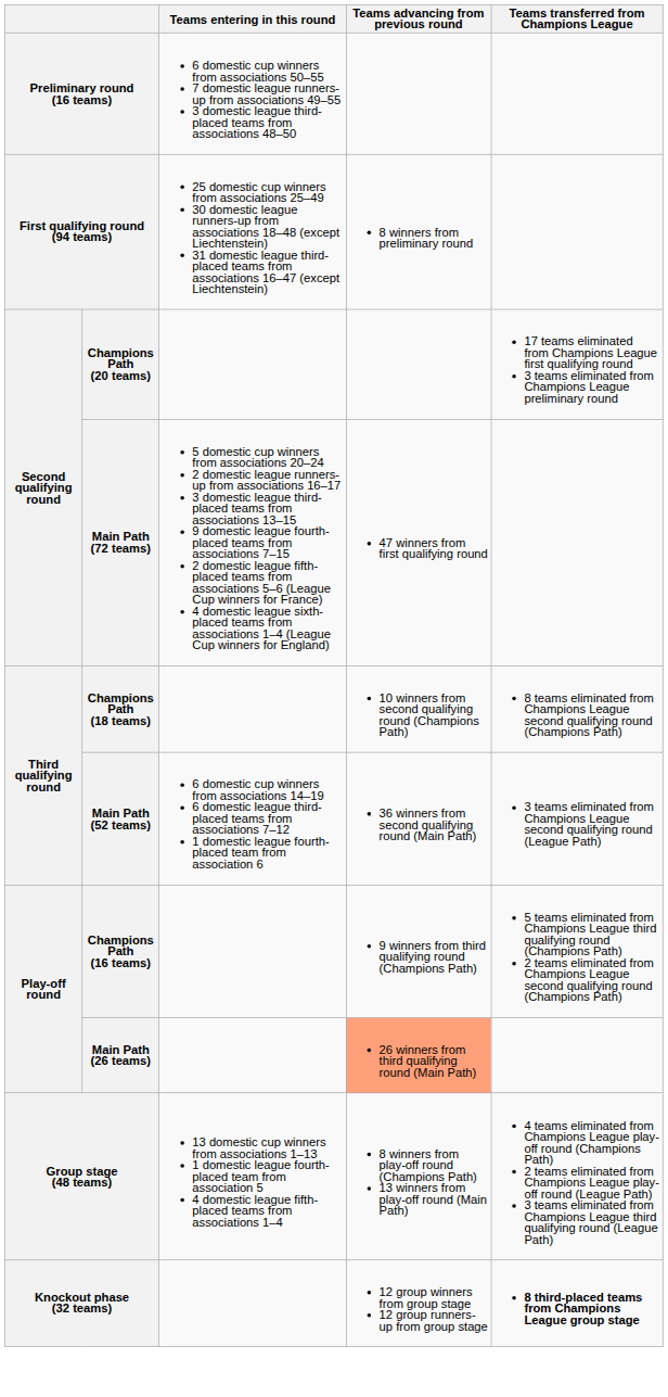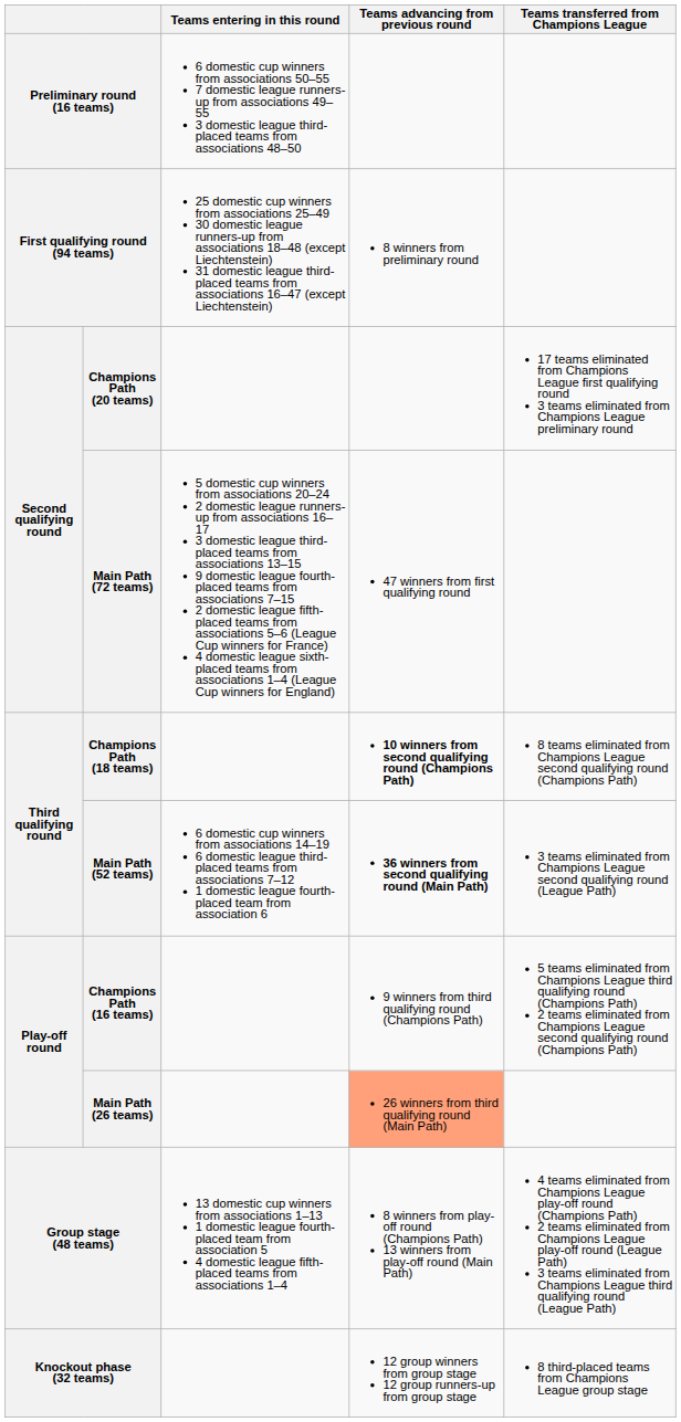Champions Path (18 teams) | Teams advancing from previous round: normal -> bold
Main Path (52 teams) | Teams advancing from previous round: normal -> bold
Knockout phase (32 teams) | Teams transferred from Champions League: bold -> normal
